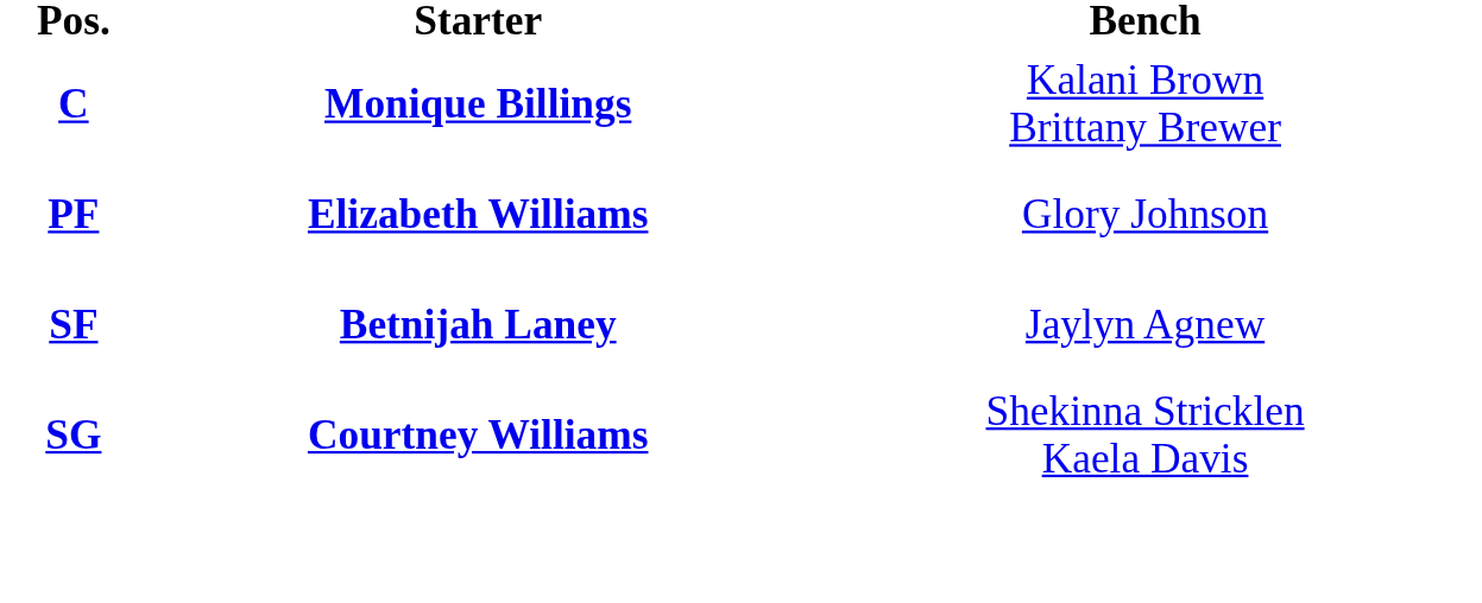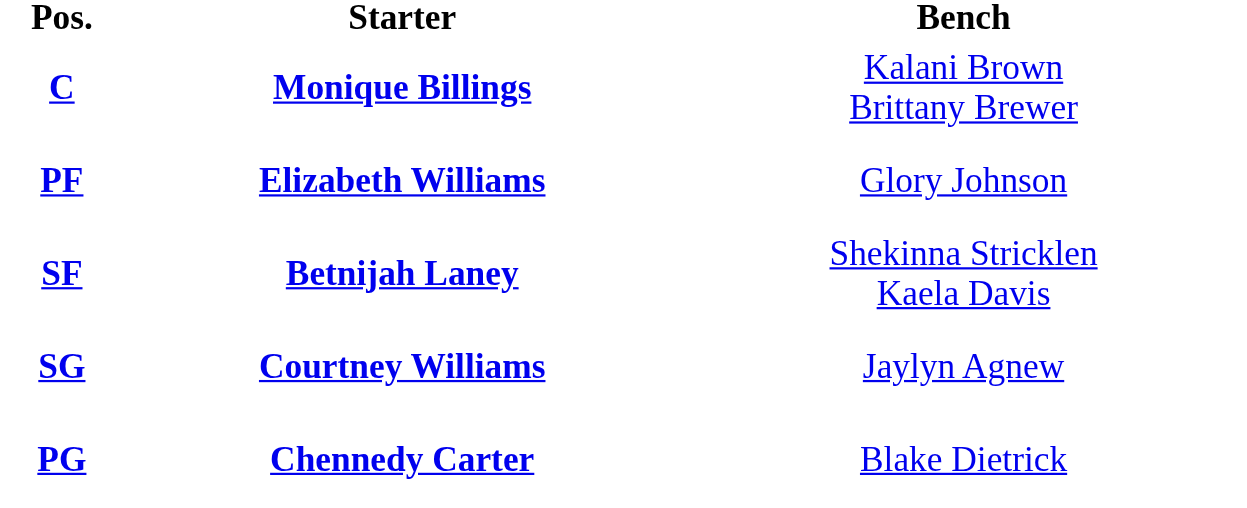SF | Bench: Jaylyn Agnew -> Shekinna Stricklen Kaela Davis
SG | Bench: Shekinna Stricklen Kaela Davis -> Jaylyn Agnew
+ row: PG | Chennedy Carter | Blake Dietrick
